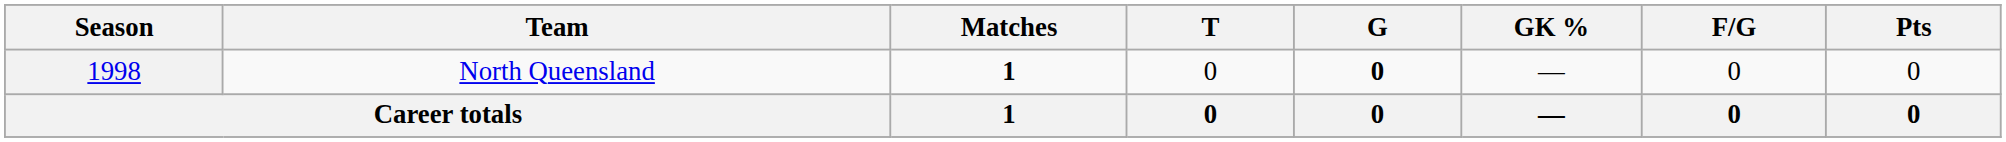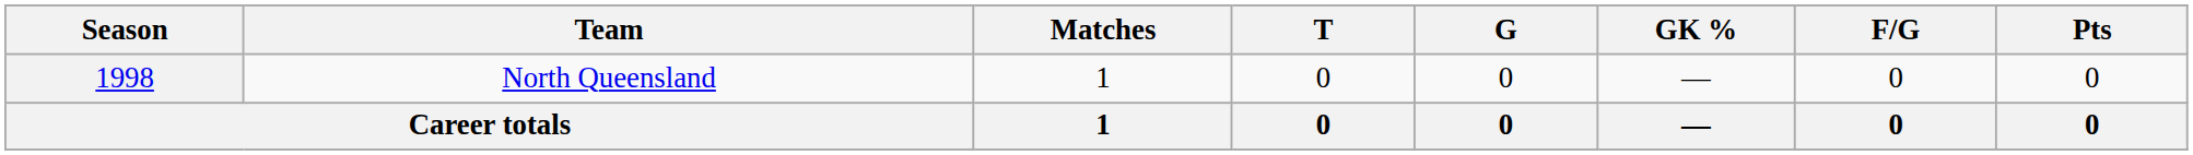1998 | Matches: bold -> normal
1998 | G: bold -> normal
